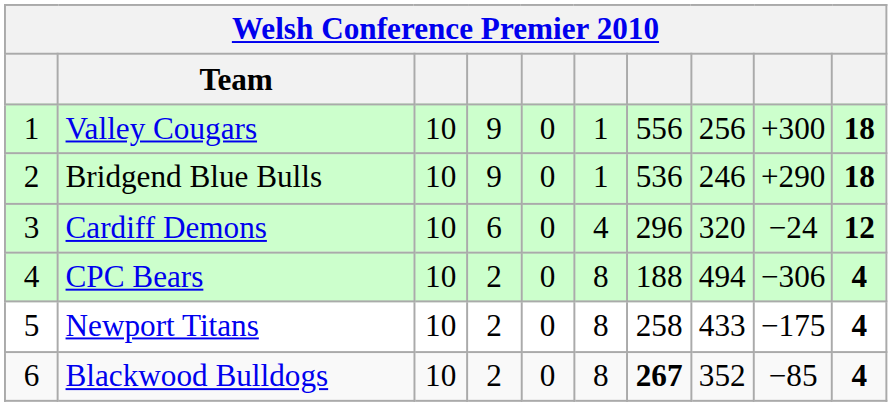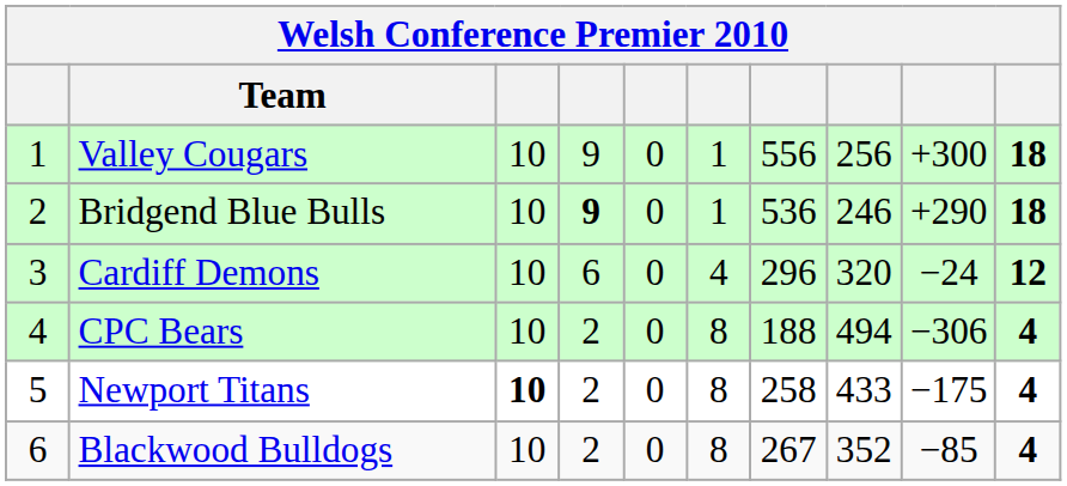Bridgend Blue Bulls | column 4: normal -> bold
Newport Titans | column 3: normal -> bold
Blackwood Bulldogs | column 7: bold -> normal
